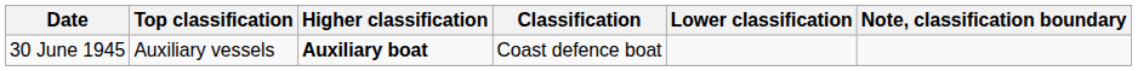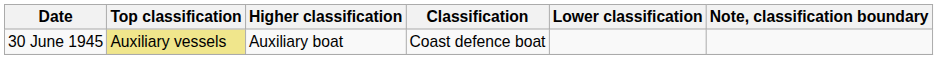30 June 1945 | Top classification: no background -> khaki background
30 June 1945 | Higher classification: bold -> normal
